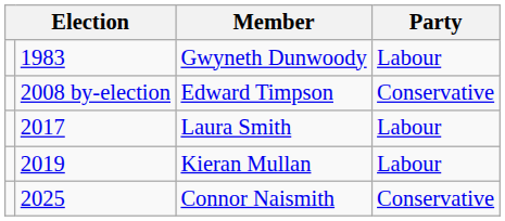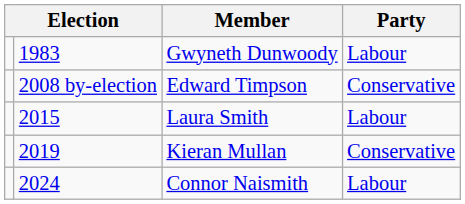Laura Smith | column 2: 2017 -> 2015
Kieran Mullan | Party: Labour -> Conservative
Connor Naismith | column 2: 2025 -> 2024
Connor Naismith | Party: Conservative -> Labour
